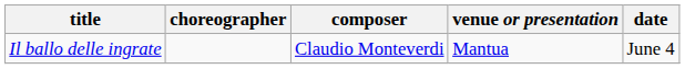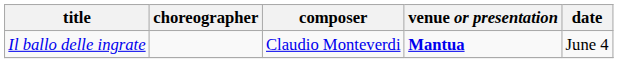Il ballo delle ingrate | venue or presentation: normal -> bold
